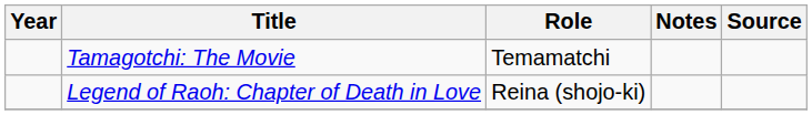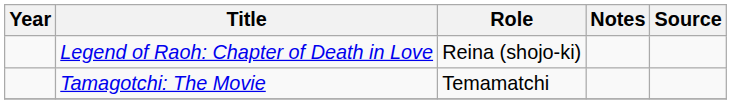rows swapped: Legend of Raoh: Chapter of Death in Love <-> Tamagotchi: The Movie
